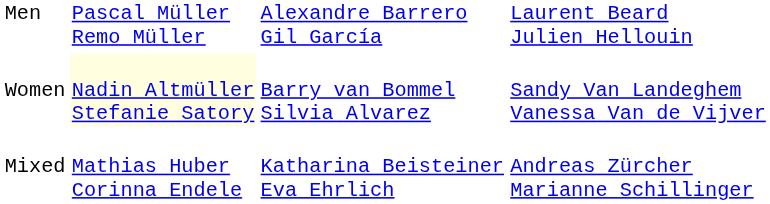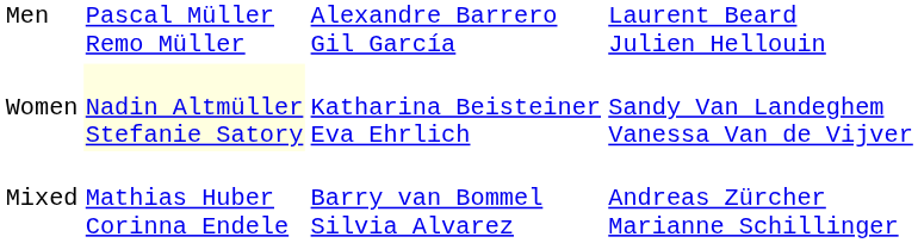Women | column 3: Barry van Bommel Silvia Alvarez -> Katharina Beisteiner Eva Ehrlich
Mixed | column 3: Katharina Beisteiner Eva Ehrlich -> Barry van Bommel Silvia Alvarez
